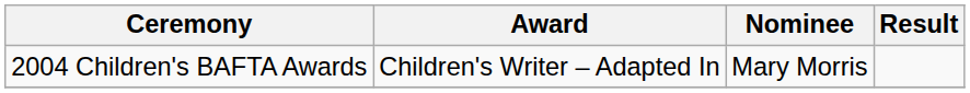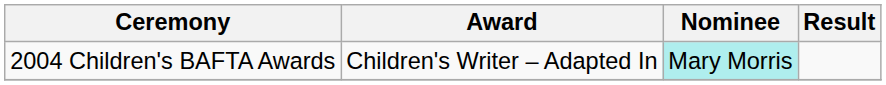2004 Children's BAFTA Awards | Nominee: no background -> paleturquoise background
